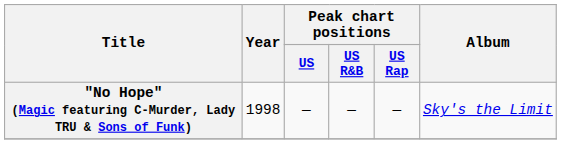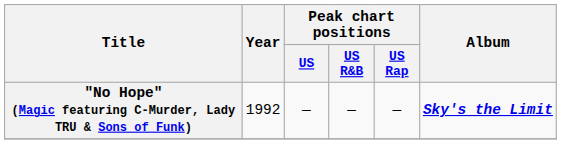row 3 | Year: 1998 -> 1992
row 3 | Album: normal -> bold
